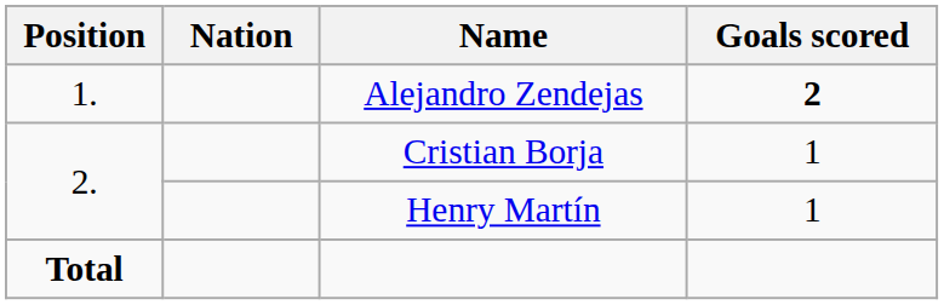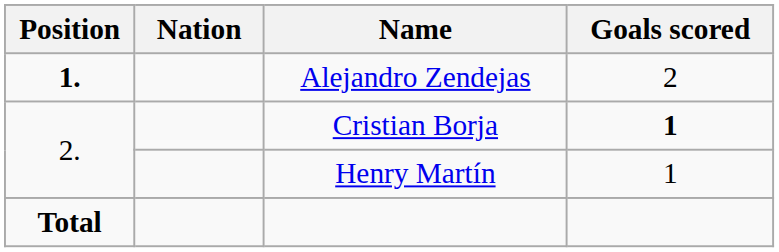Alejandro Zendejas | Position: normal -> bold
Alejandro Zendejas | Goals scored: bold -> normal
Cristian Borja | Goals scored: normal -> bold
